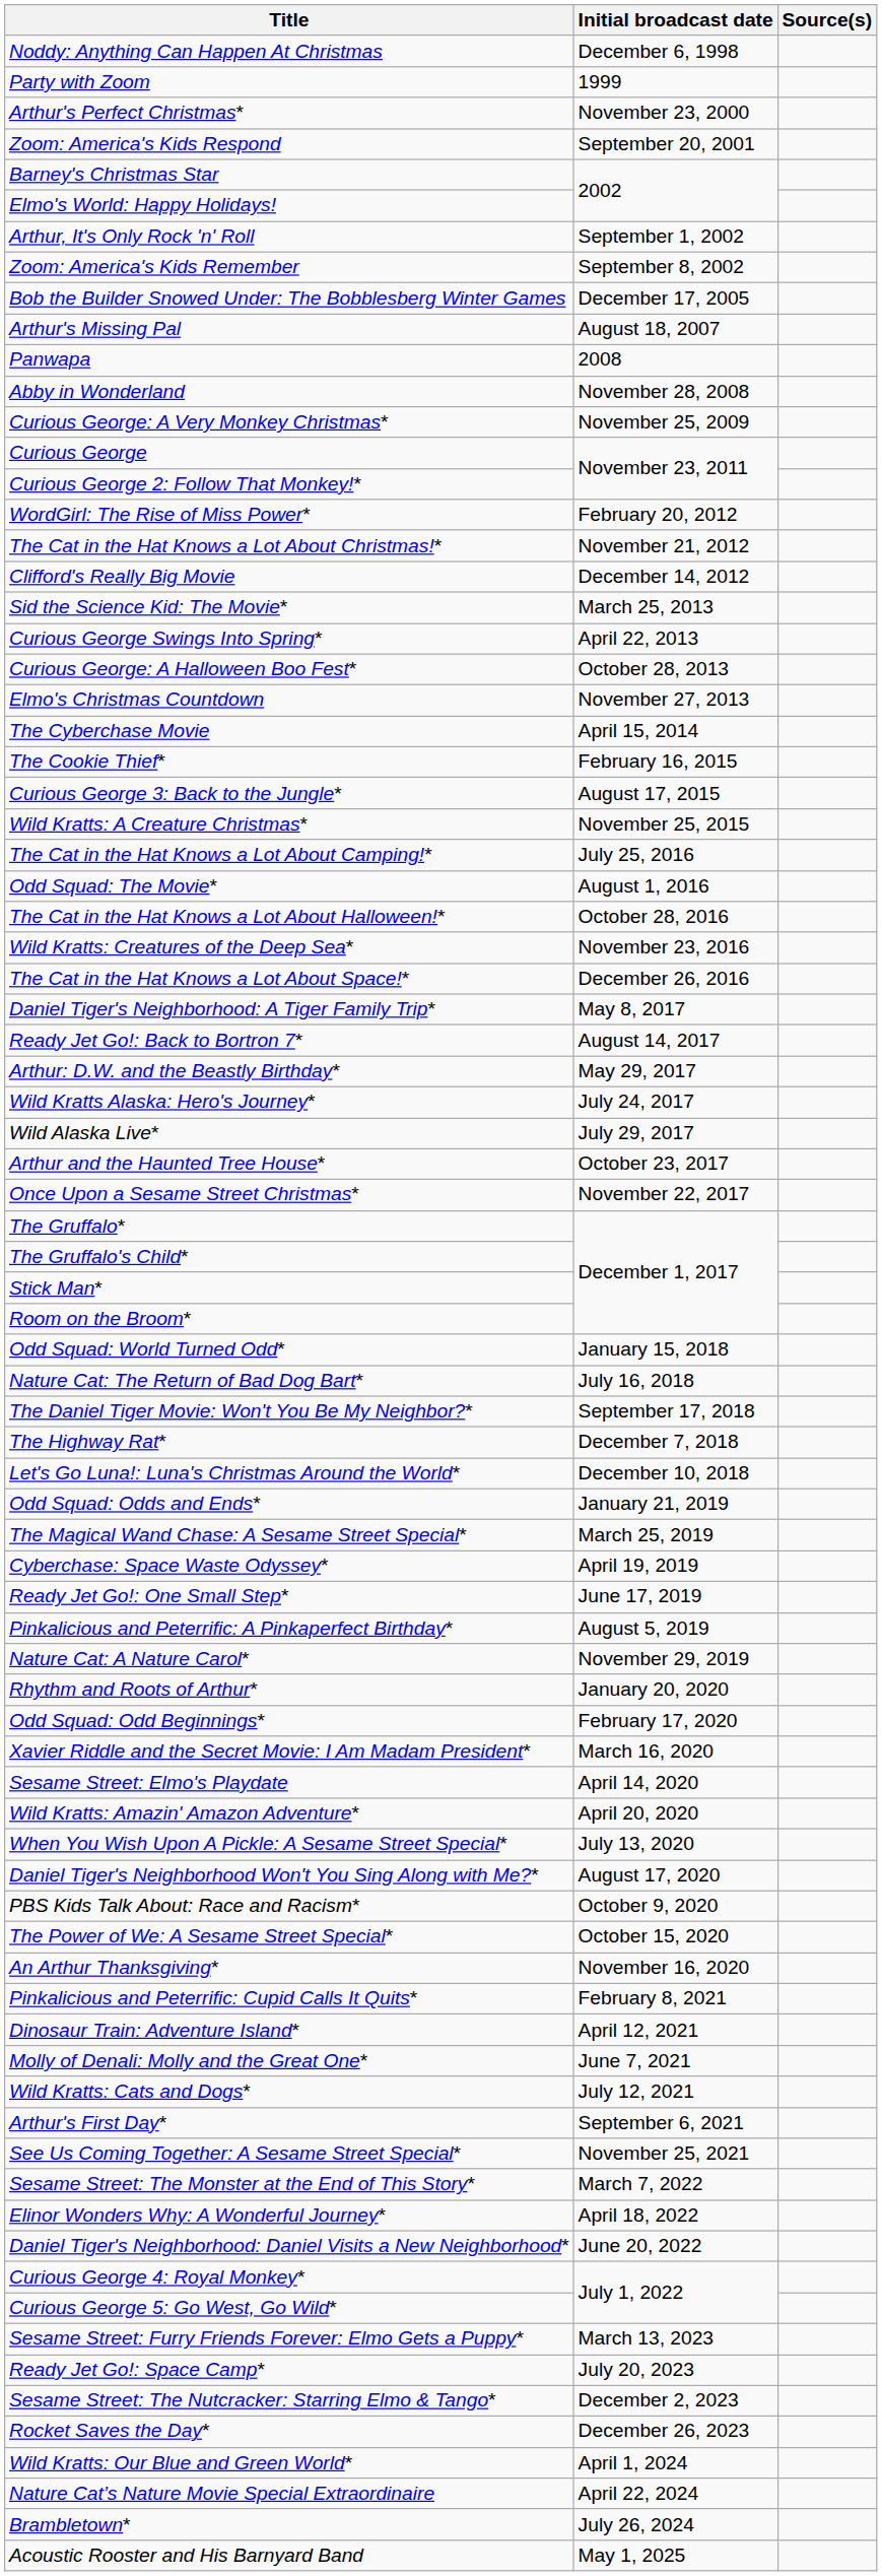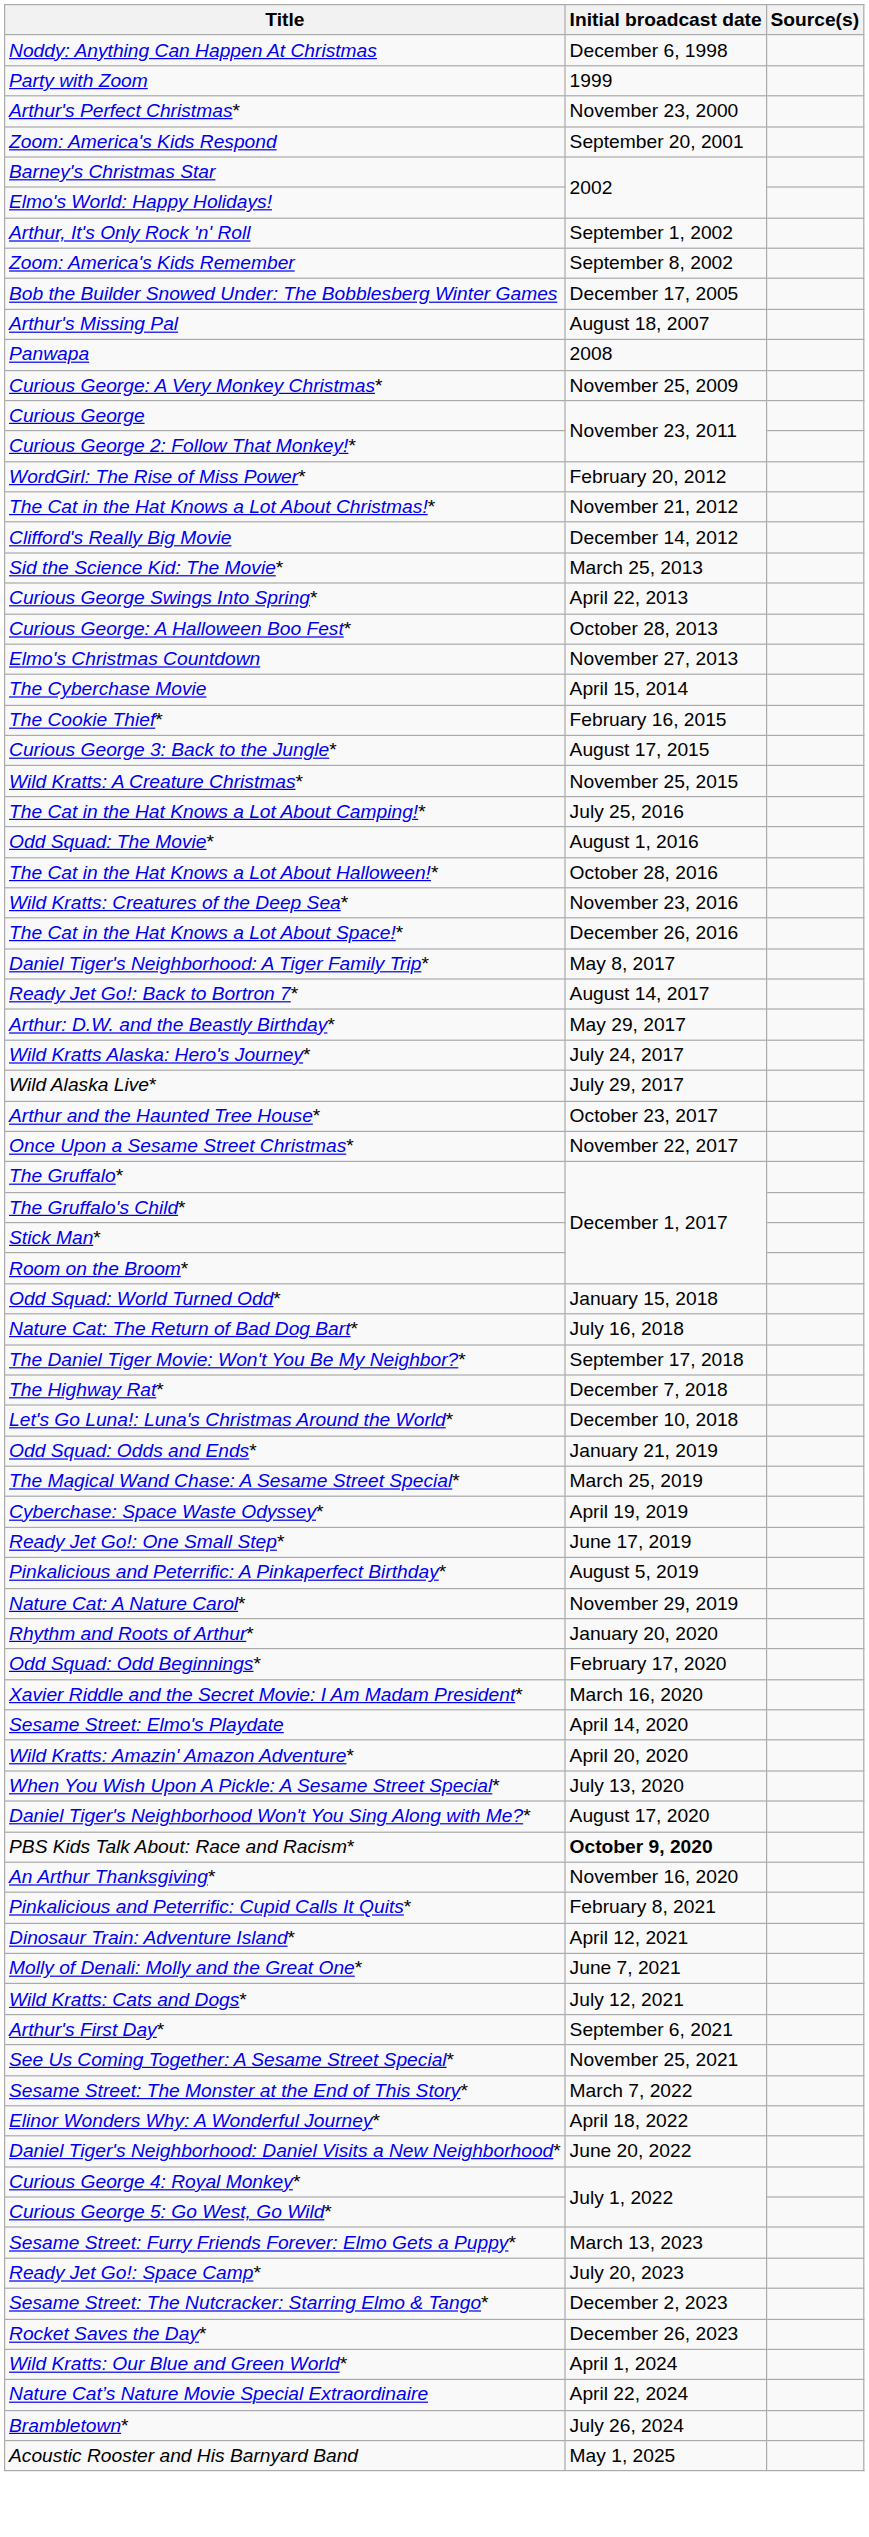- row: Abby in Wonderland | November 28, 2008
PBS Kids Talk About: Race and Racism* | Initial broadcast date: normal -> bold
- row: The Power of We: A Sesame Street Special* | October 15, 2020
